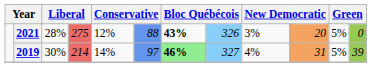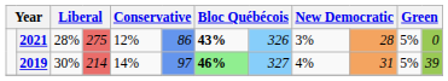2021 | column 6: 88 -> 86
2021 | column 10: 20 -> 28
